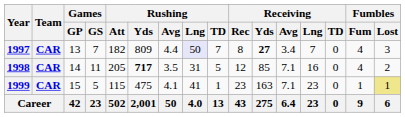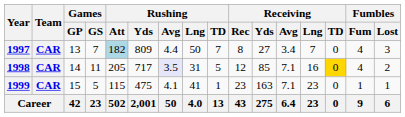1997 | Rushing / Att: no background -> lightblue background
1997 | Rushing / Lng: lavender background -> no background
1997 | Receiving / Yds: bold -> normal
1998 | Rushing / Yds: bold -> normal
1998 | Rushing / Avg: no background -> lavender background
1998 | Receiving / TD: no background -> gold background
1999 | Fumbles / Lost: khaki background -> no background
